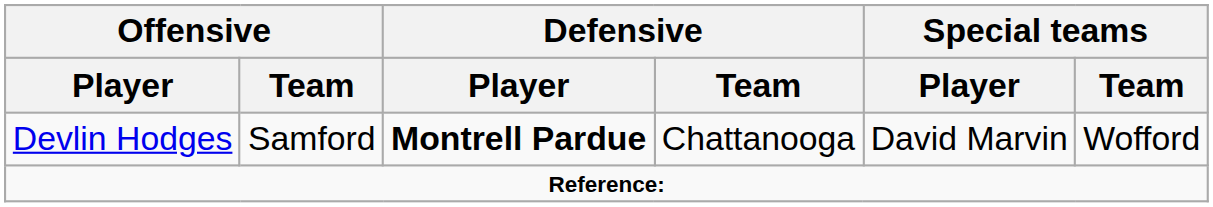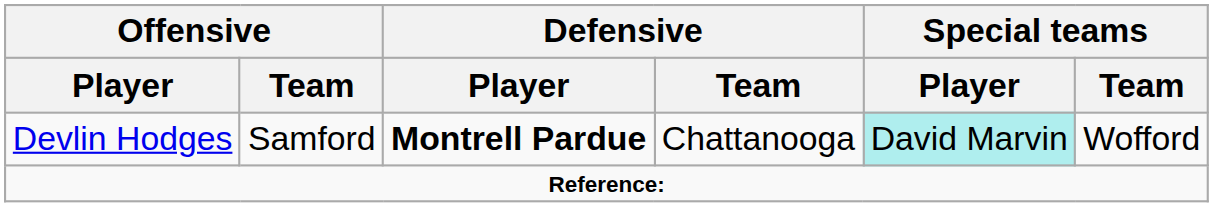Devlin Hodges | Special teams / Player: no background -> paleturquoise background
